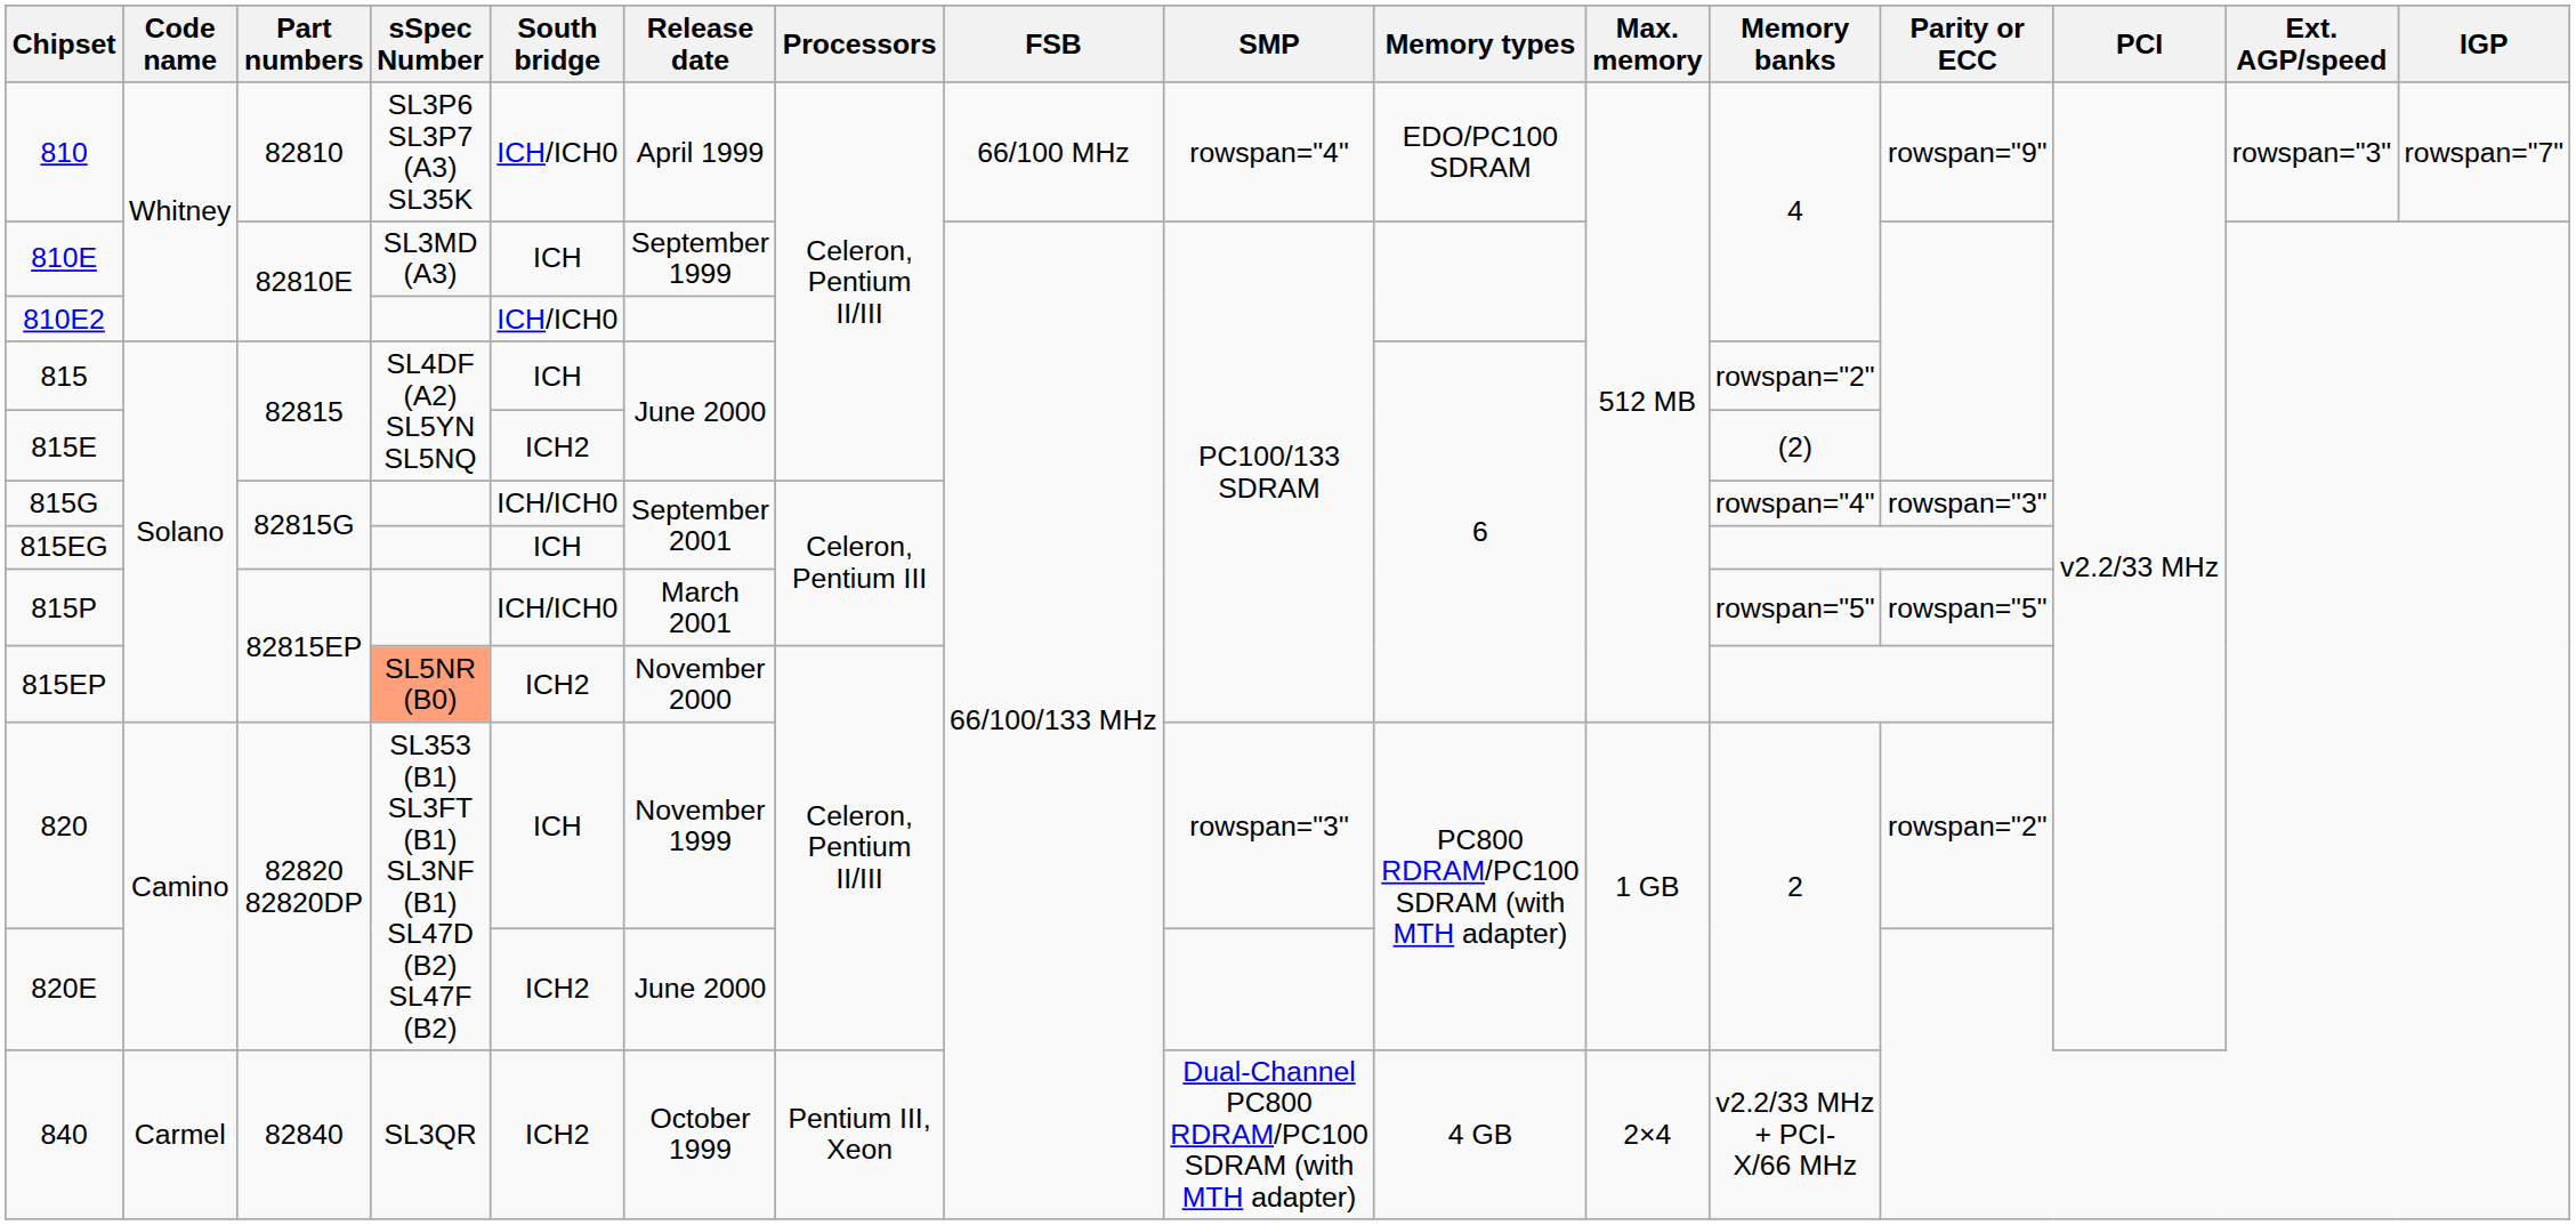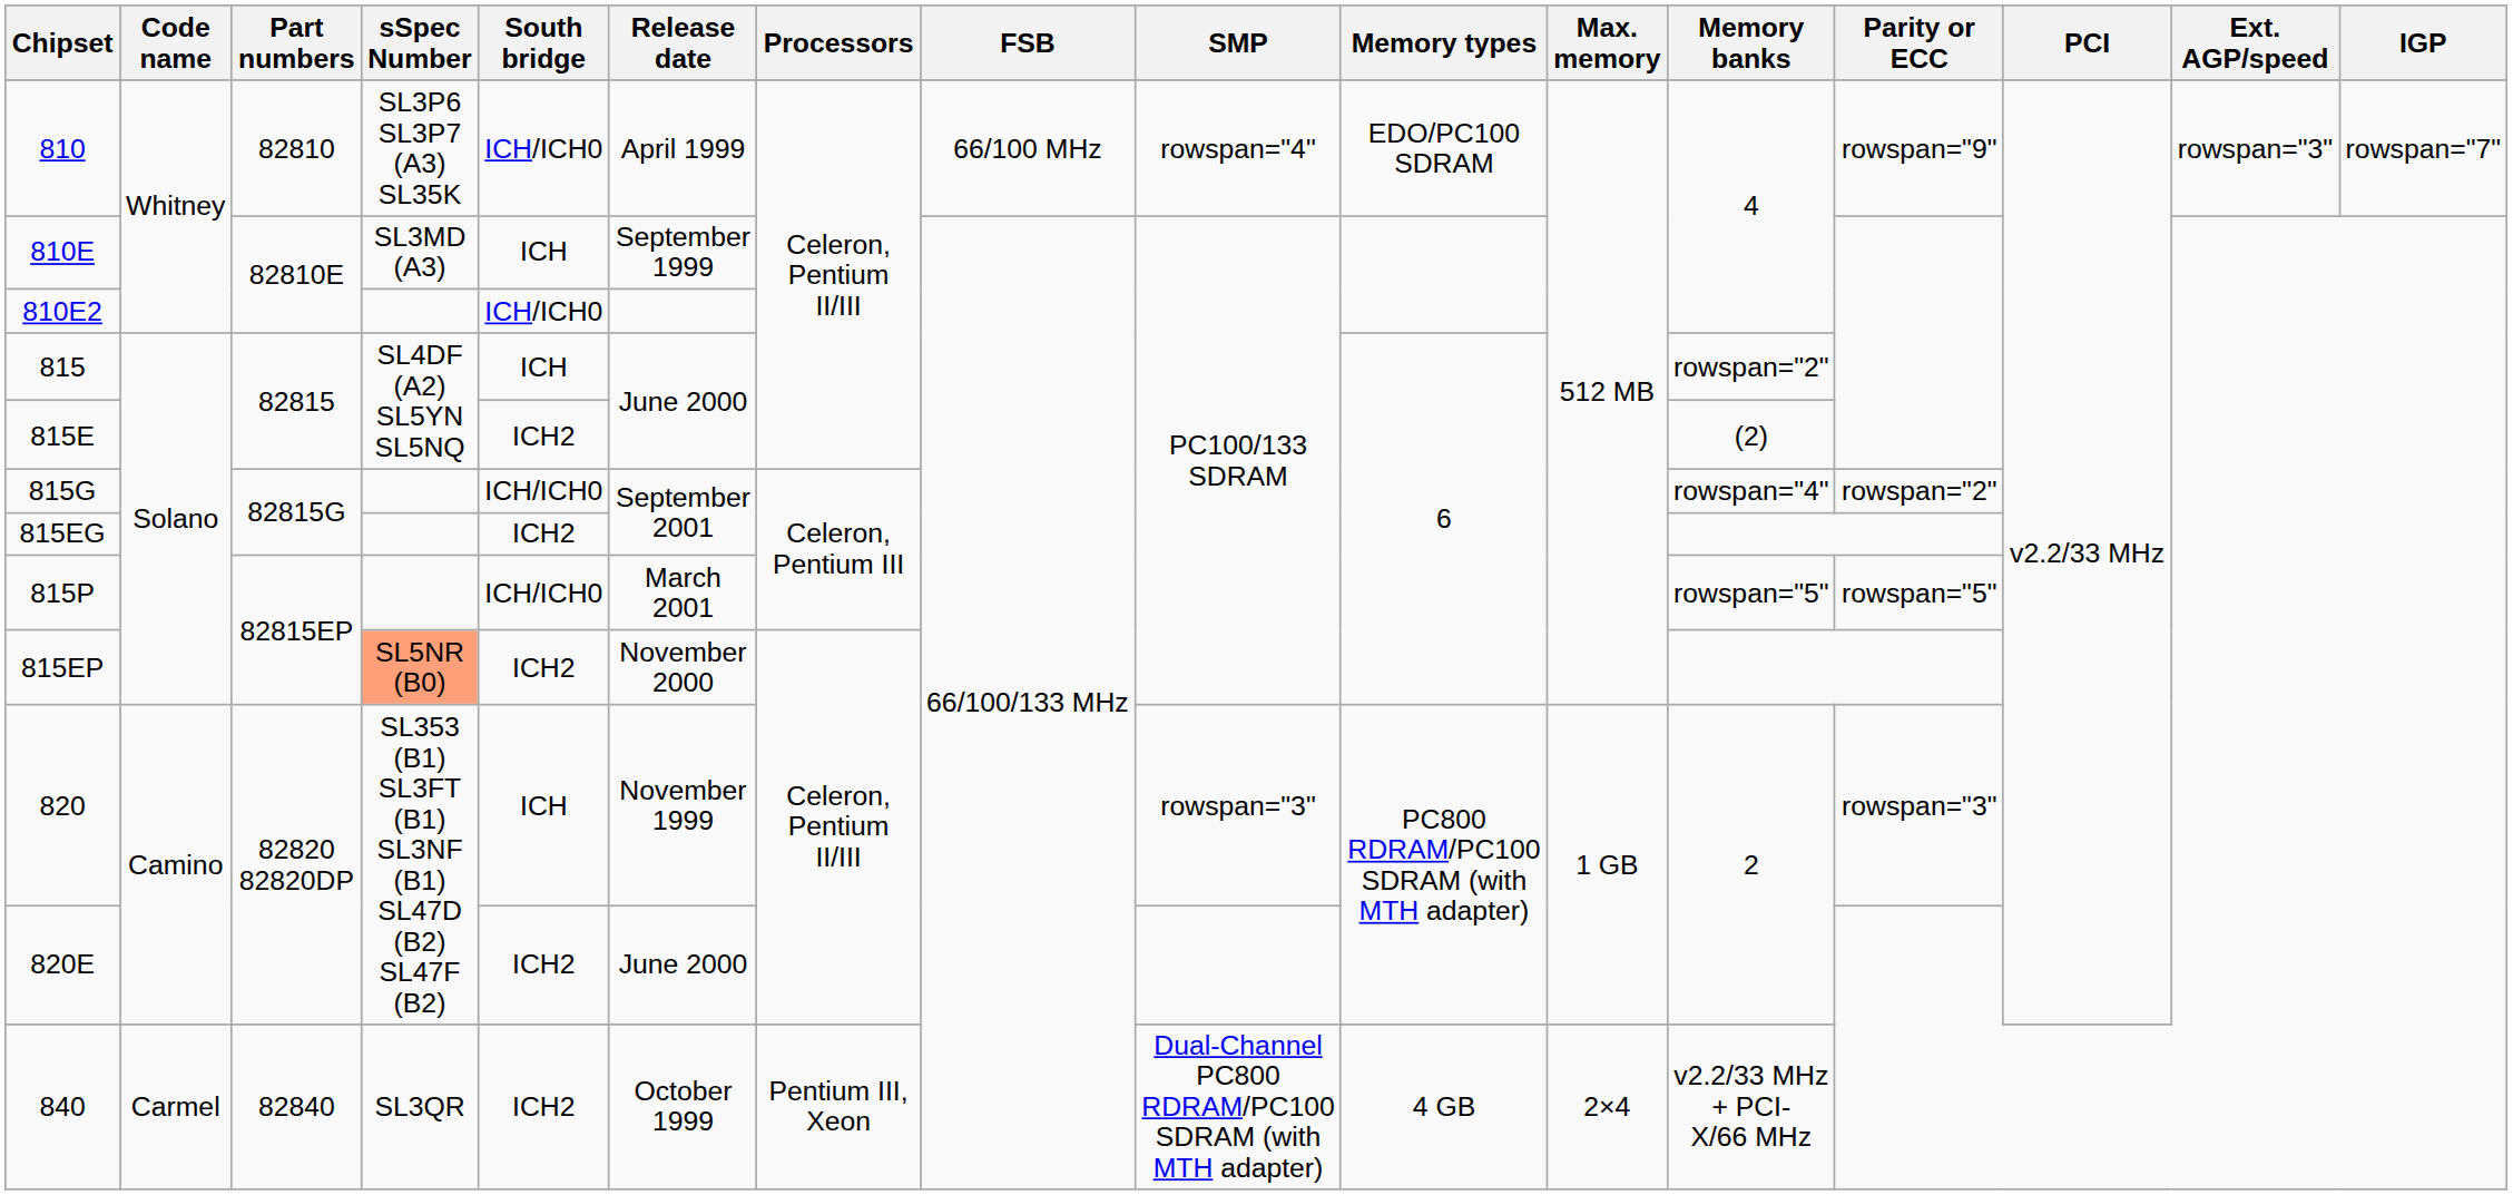815G | Parity or ECC: rowspan="3" -> rowspan="2"
815EG | South bridge: ICH -> ICH2
820 | Parity or ECC: rowspan="2" -> rowspan="3"
